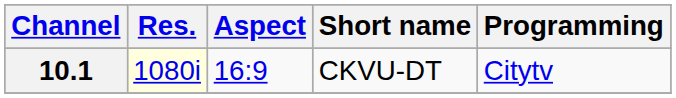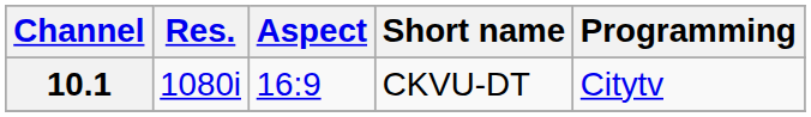10.1 | Res.: lightyellow background -> no background
